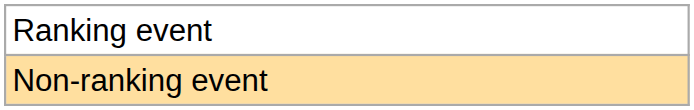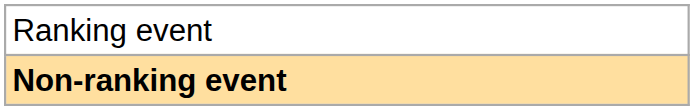row 2 | column 1: normal -> bold
